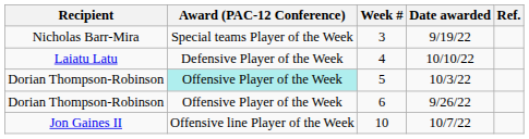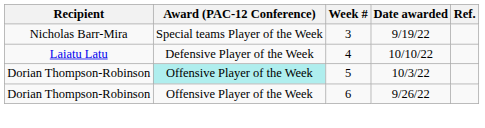- row: Jon Gaines II | Offensive line Player of the Week | 10 | 10/7/22
